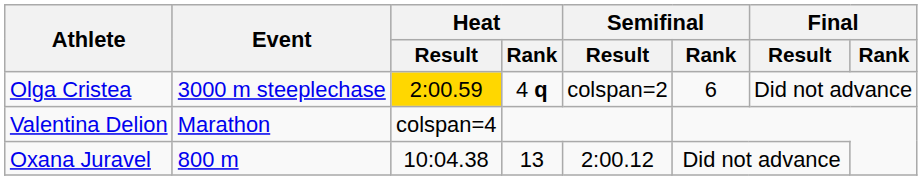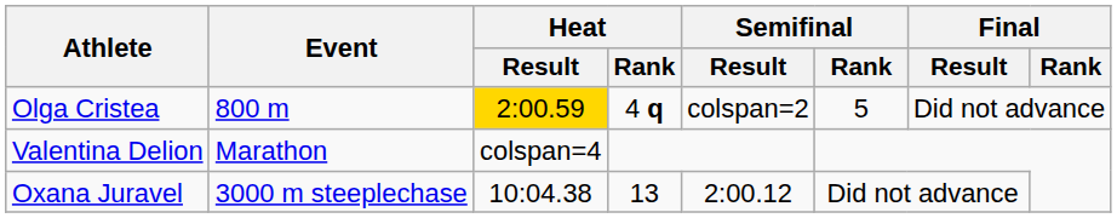Olga Cristea | Event: 3000 m steeplechase -> 800 m
Olga Cristea | Semifinal / Rank: 6 -> 5
Oxana Juravel | Event: 800 m -> 3000 m steeplechase
